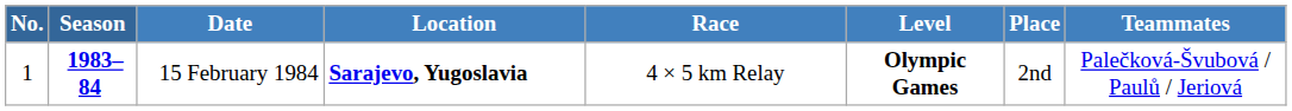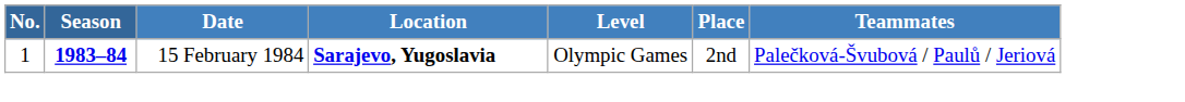- column: Race | 4 × 5 km Relay
15 February 1984 | Level: bold -> normal
